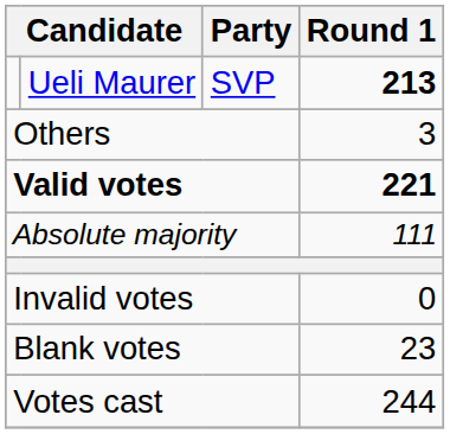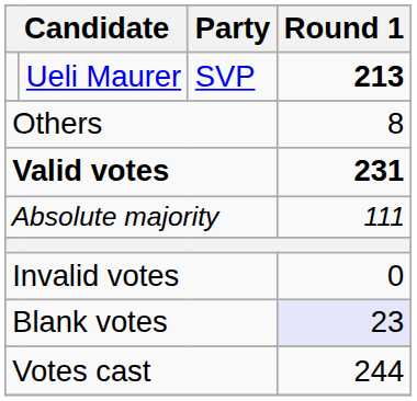Others | Round 1: 3 -> 8
Valid votes | Round 1: 221 -> 231
Blank votes | Round 1: no background -> lavender background
